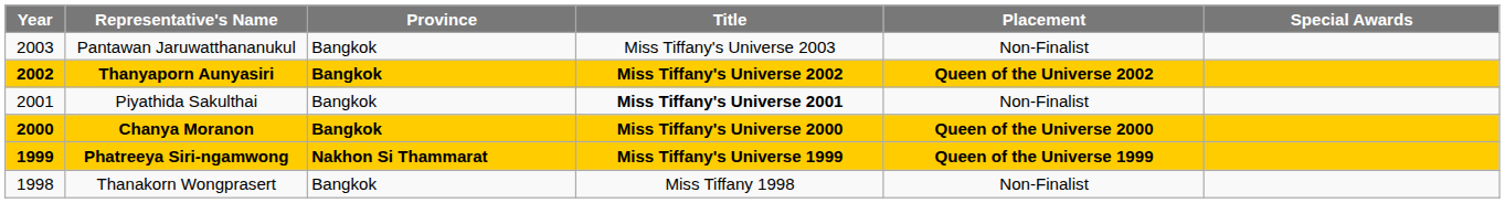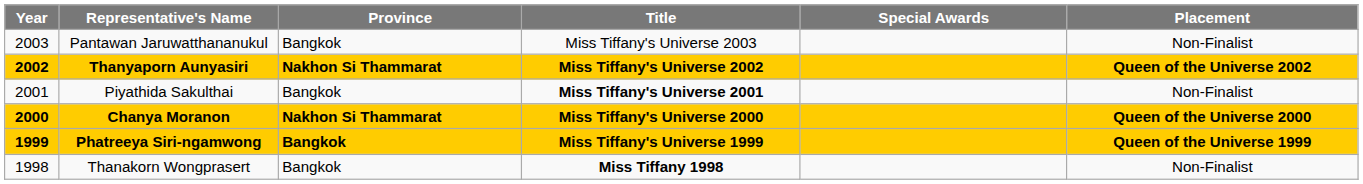columns swapped: Placement <-> Special Awards
Thanyaporn Aunyasiri | Province: Bangkok -> Nakhon Si Thammarat
Chanya Moranon | Province: Bangkok -> Nakhon Si Thammarat
Phatreeya Siri-ngamwong | Province: Nakhon Si Thammarat -> Bangkok
Thanakorn Wongprasert | Title: normal -> bold
